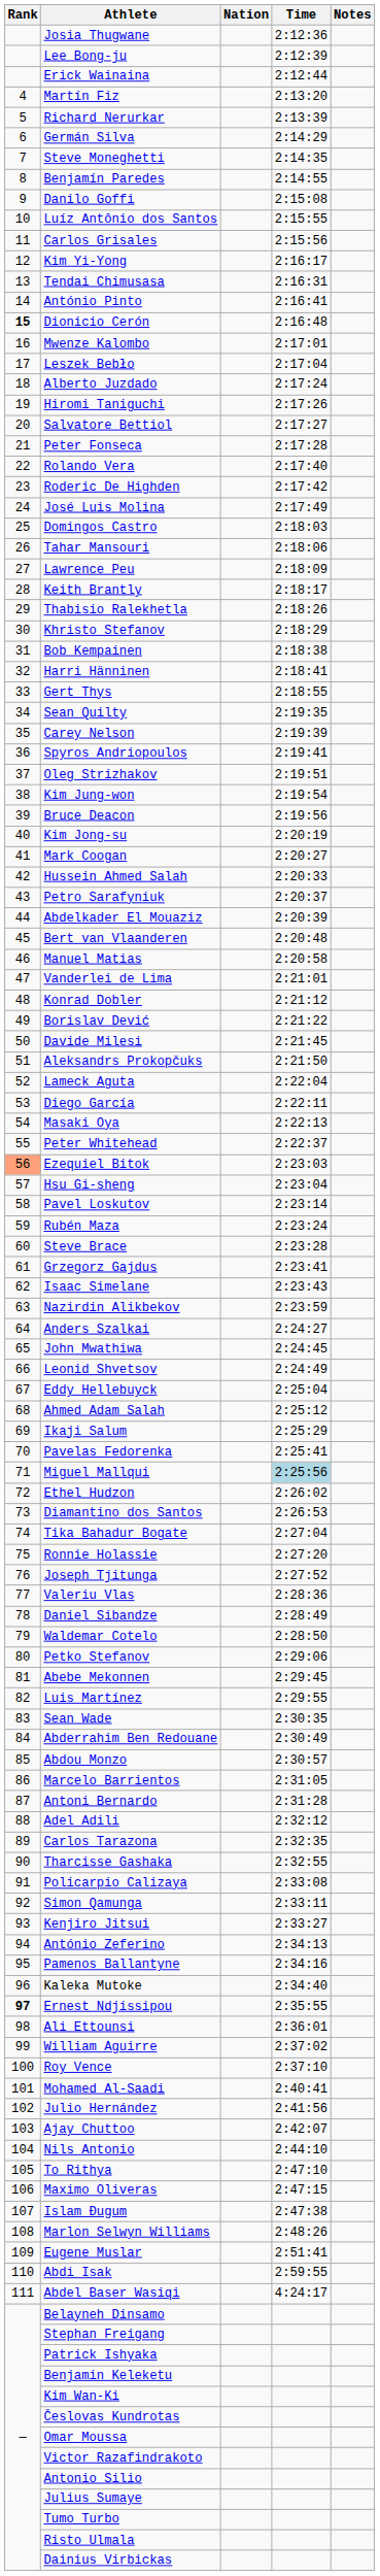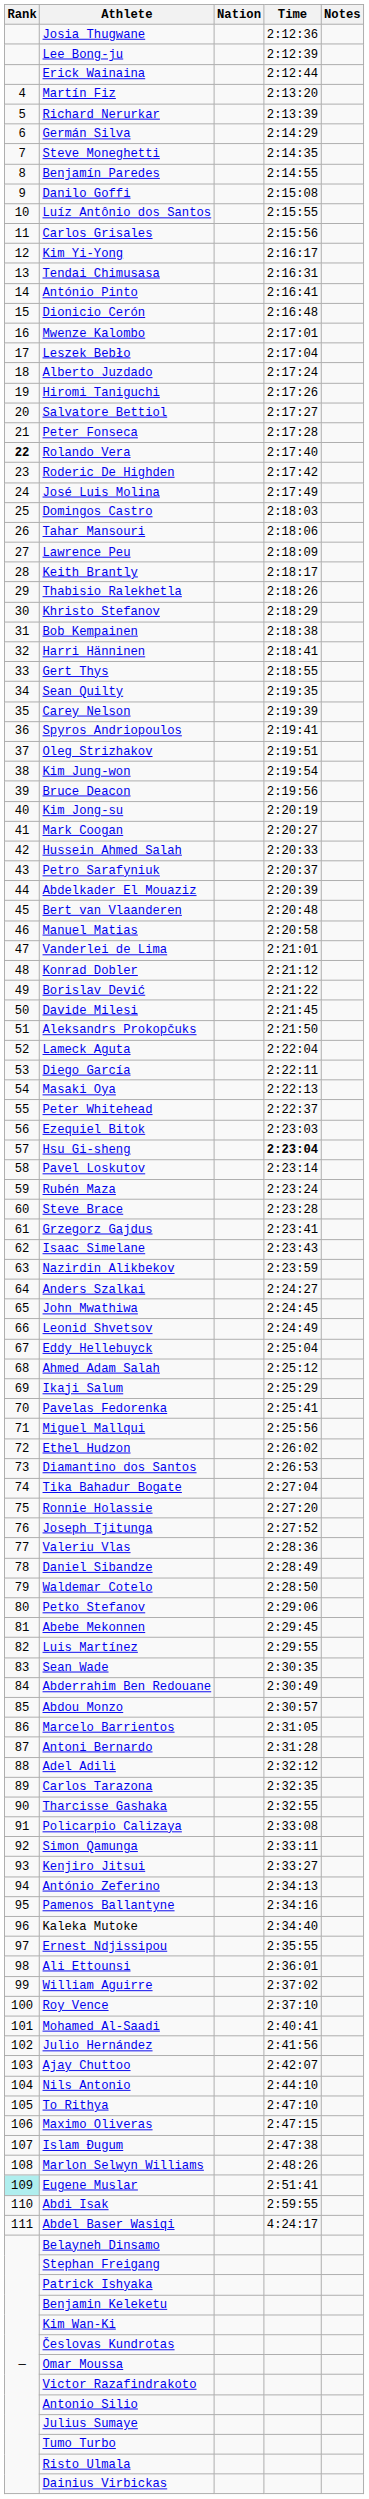Dionicio Cerón | Rank: bold -> normal
Rolando Vera | Rank: normal -> bold
Ezequiel Bitok | Rank: lightsalmon background -> no background
Hsu Gi-sheng | Time: normal -> bold
Miguel Mallqui | Time: lightblue background -> no background
Ernest Ndjissipou | Rank: bold -> normal
Eugene Muslar | Rank: no background -> paleturquoise background
